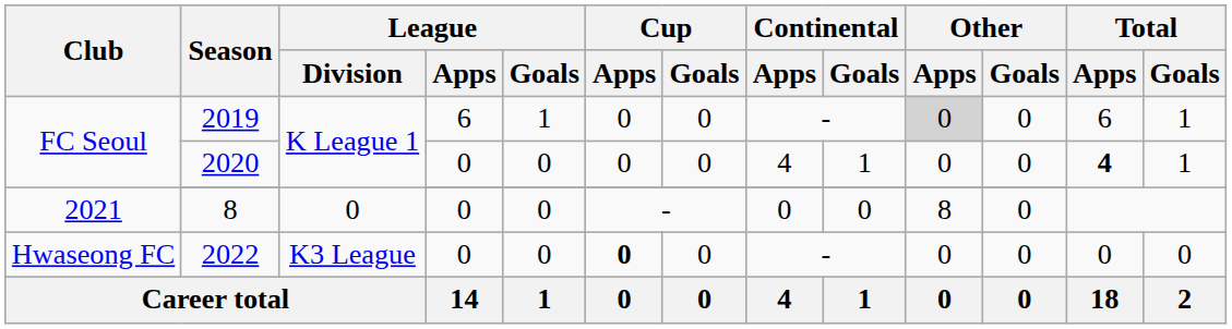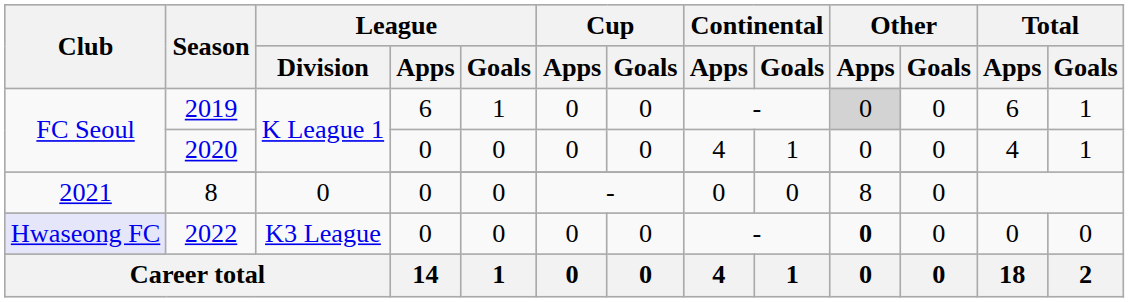2020 | Total / Apps: bold -> normal
2022 | Club: no background -> lavender background
2022 | Cup / Apps: bold -> normal
2022 | Other / Apps: normal -> bold
